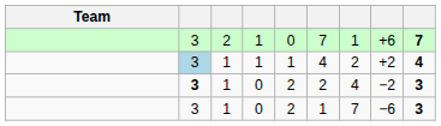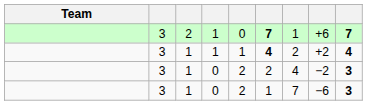row 2 | column 6: normal -> bold
row 3 | column 2: lightblue background -> no background
row 3 | column 6: normal -> bold
row 4 | column 2: bold -> normal
